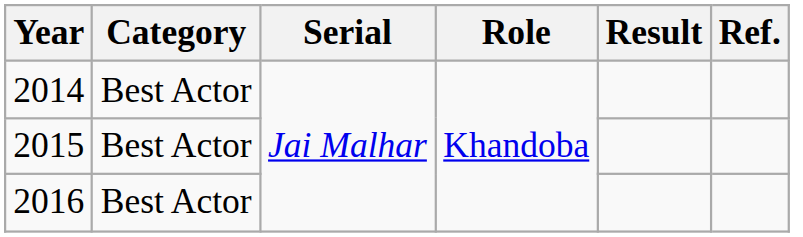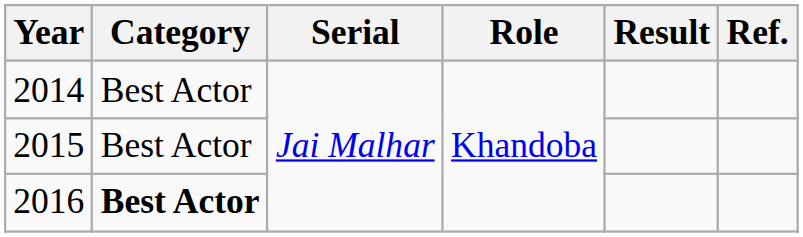2016 | Category: normal -> bold
